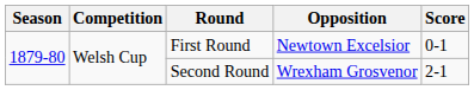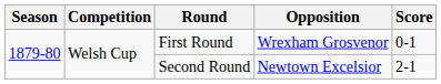First Round | Opposition: Newtown Excelsior -> Wrexham Grosvenor
Second Round | Opposition: Wrexham Grosvenor -> Newtown Excelsior
